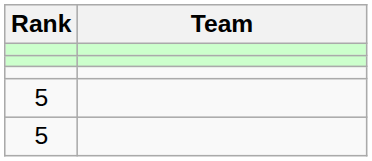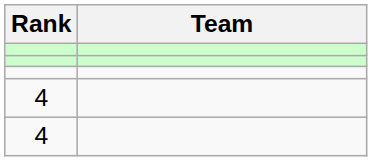row 5 | Rank: 5 -> 4
row 6 | Rank: 5 -> 4
